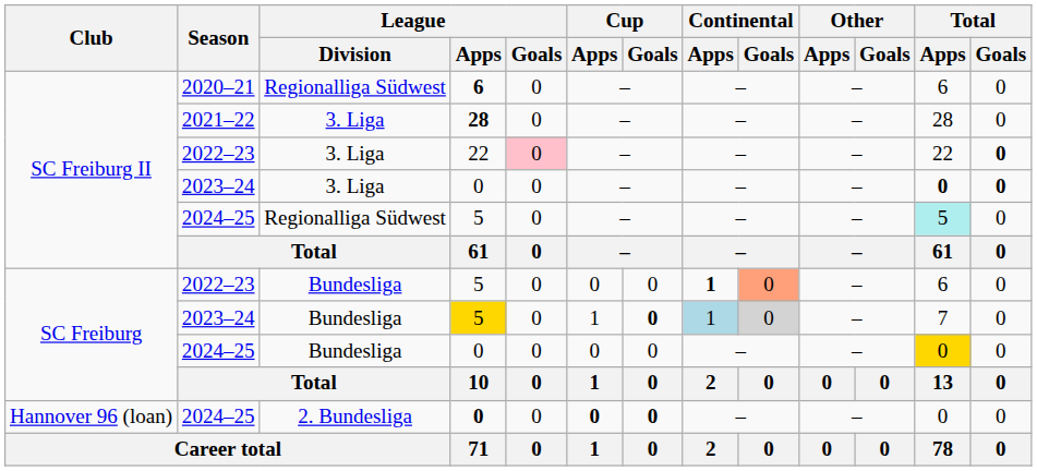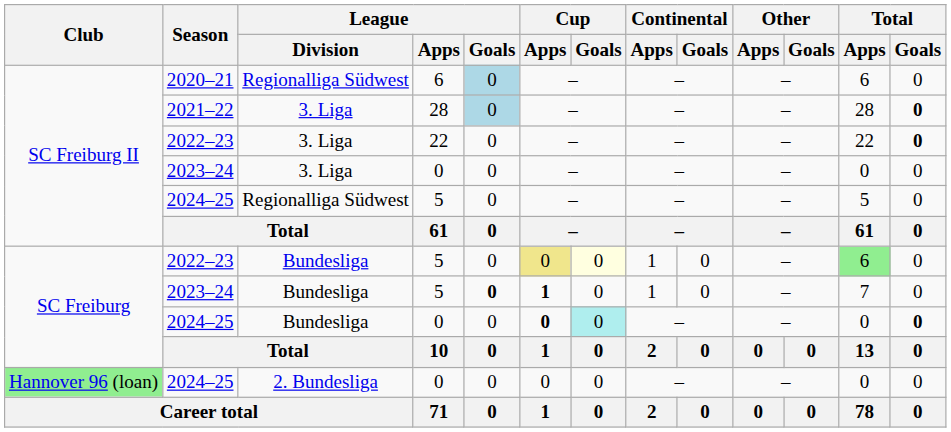2020–21 | League / Apps: bold -> normal
2020–21 | League / Goals: no background -> lightblue background
2021–22 | League / Apps: bold -> normal
2021–22 | League / Goals: no background -> lightblue background
2021–22 | Total / Goals: normal -> bold
2022–23 / 3. Liga | League / Goals: pink background -> no background
2023–24 / 3. Liga | Total / Apps: bold -> normal
2023–24 / 3. Liga | Total / Goals: bold -> normal
2024–25 / Regionalliga Südwest | Total / Apps: paleturquoise background -> no background
2022–23 / Bundesliga | Cup / Apps: no background -> khaki background
2022–23 / Bundesliga | Cup / Goals: no background -> lightyellow background
2022–23 / Bundesliga | Continental / Apps: bold -> normal
2022–23 / Bundesliga | Continental / Goals: lightsalmon background -> no background
2022–23 / Bundesliga | Total / Apps: no background -> lightgreen background
2023–24 / Bundesliga | League / Apps: gold background -> no background
2023–24 / Bundesliga | League / Goals: normal -> bold
2023–24 / Bundesliga | Cup / Apps: normal -> bold
2023–24 / Bundesliga | Cup / Goals: bold -> normal
2023–24 / Bundesliga | Continental / Apps: lightblue background -> no background
2023–24 / Bundesliga | Continental / Goals: lightgrey background -> no background
2024–25 / Bundesliga | Cup / Apps: normal -> bold
2024–25 / Bundesliga | Cup / Goals: no background -> paleturquoise background
2024–25 / Bundesliga | Total / Apps: gold background -> no background
2024–25 / Bundesliga | Total / Goals: normal -> bold
2024–25 / 2. Bundesliga | Club: no background -> lightgreen background
2024–25 / 2. Bundesliga | League / Apps: bold -> normal
2024–25 / 2. Bundesliga | Cup / Apps: bold -> normal
2024–25 / 2. Bundesliga | Cup / Goals: bold -> normal
